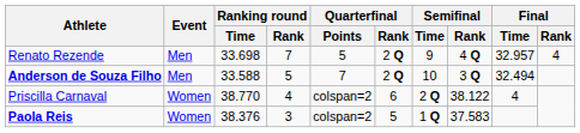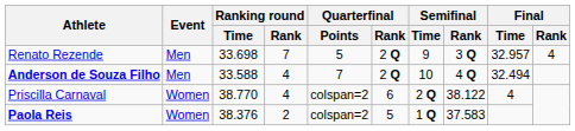Renato Rezende | Semifinal / Rank: 4 Q -> 3 Q
Anderson de Souza Filho | Ranking round / Rank: 5 -> 4
Anderson de Souza Filho | Semifinal / Rank: 3 Q -> 4 Q
Paola Reis | Ranking round / Rank: 3 -> 2
